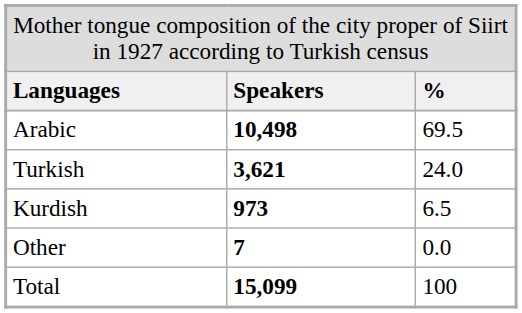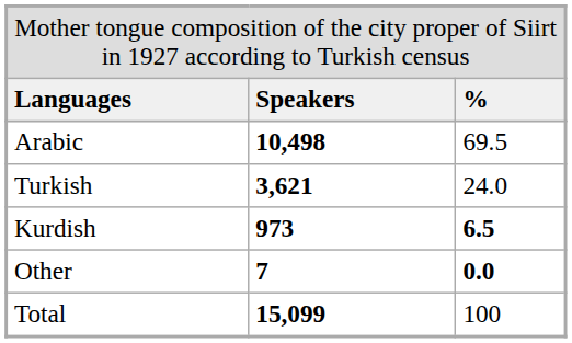Kurdish | column 3: normal -> bold
Other | column 3: normal -> bold
